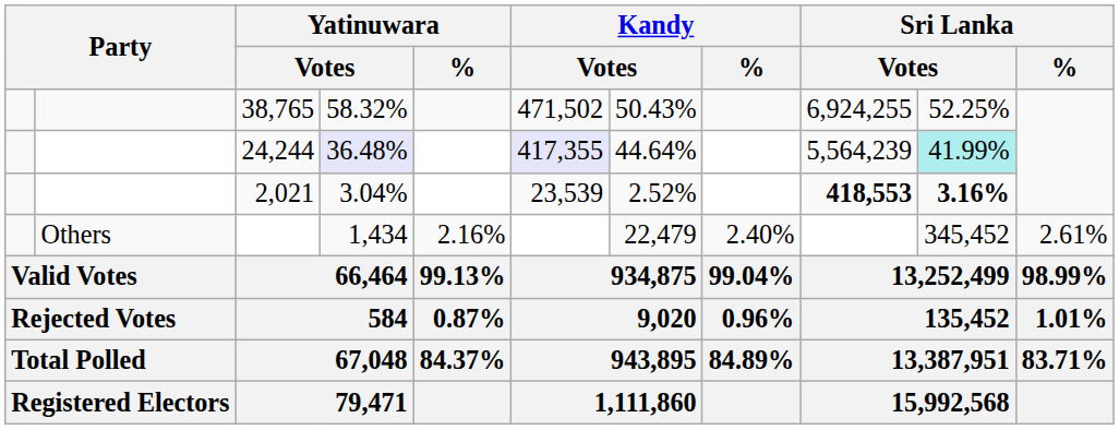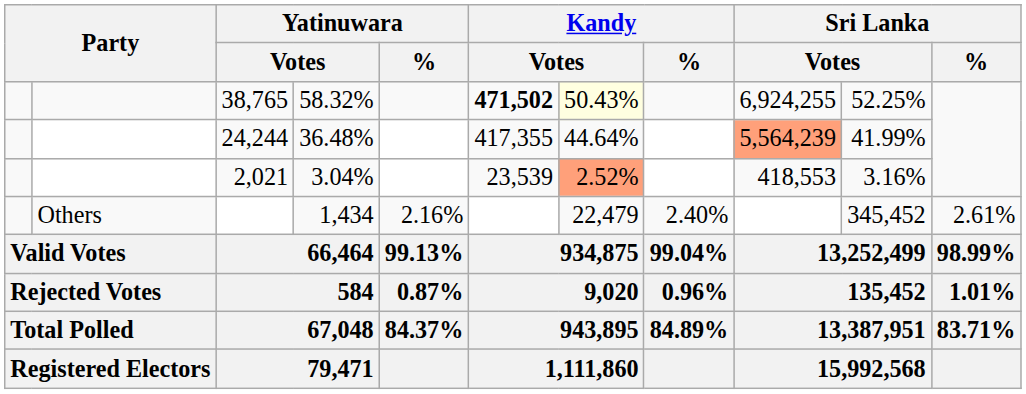38,765 | column 6: normal -> bold
38,765 | column 7: no background -> lightyellow background
24,244 | column 4: lavender background -> no background
24,244 | column 6: lavender background -> no background
24,244 | column 9: no background -> lightsalmon background
24,244 | column 10: paleturquoise background -> no background
2,021 | column 7: no background -> lightsalmon background
2,021 | column 9: bold -> normal
2,021 | column 10: bold -> normal
